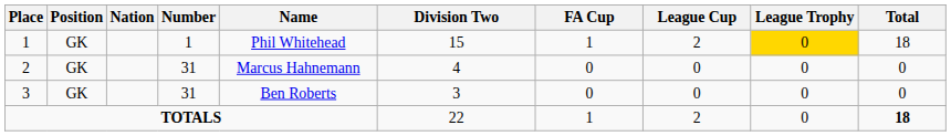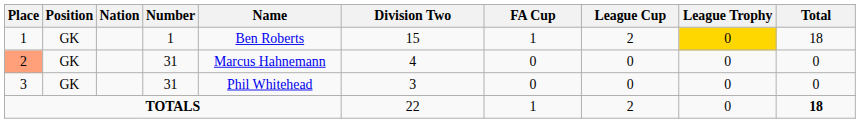row 2 | Name: Phil Whitehead -> Ben Roberts
row 3 | Place: no background -> lightsalmon background
row 4 | Name: Ben Roberts -> Phil Whitehead
